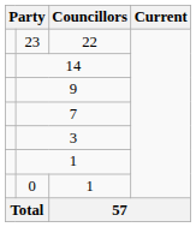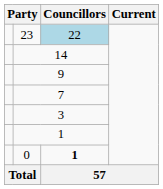23 | Councillors: no background -> lightblue background
0 | Councillors: normal -> bold
